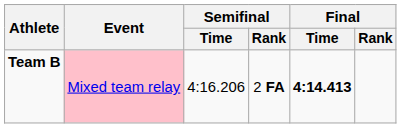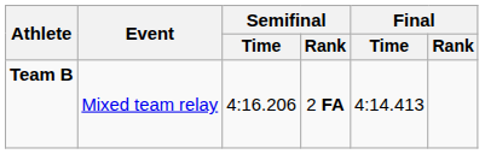Team B | Event: pink background -> no background
Team B | Final / Time: bold -> normal
